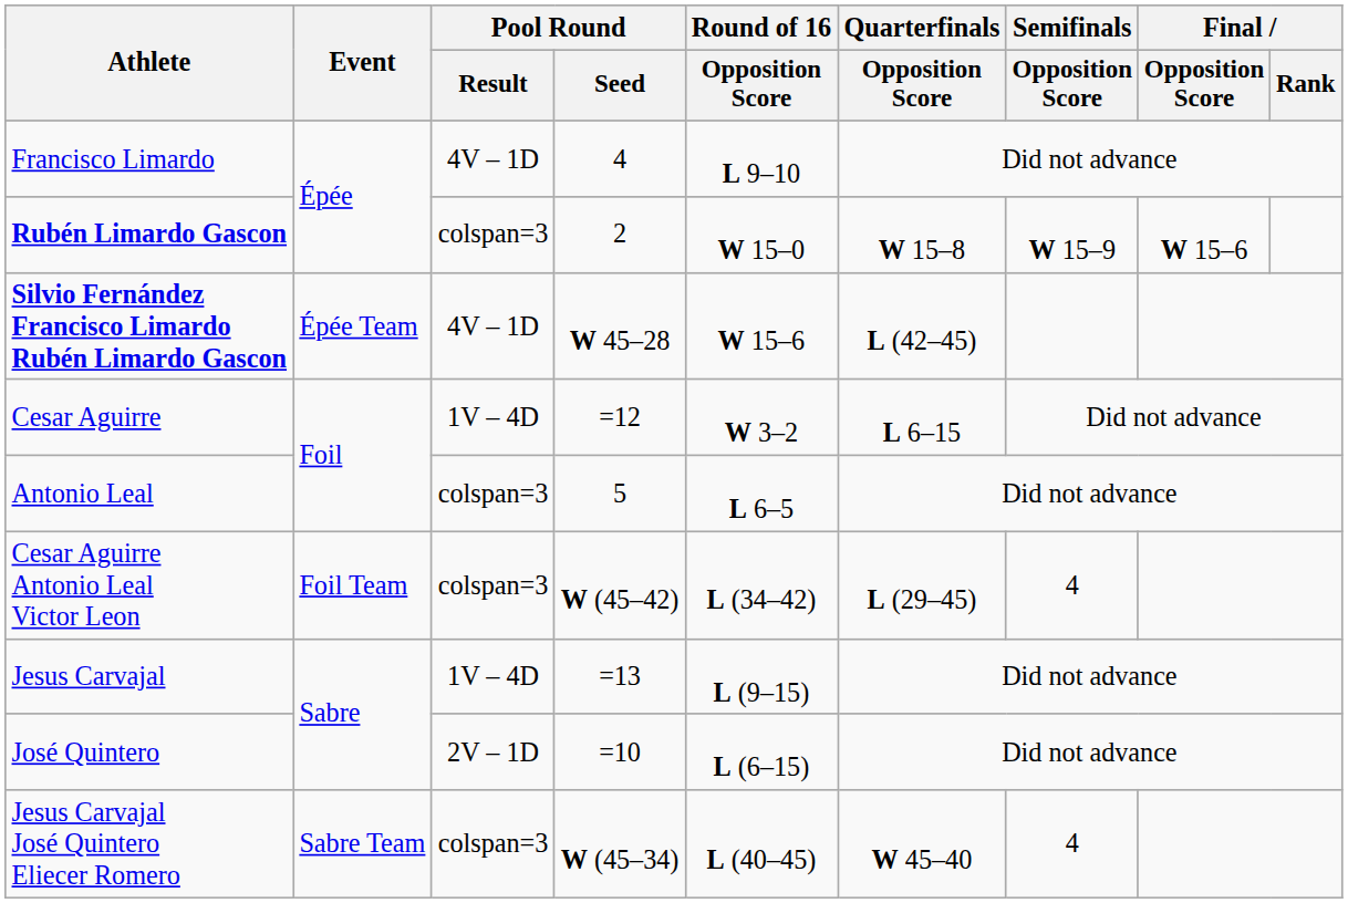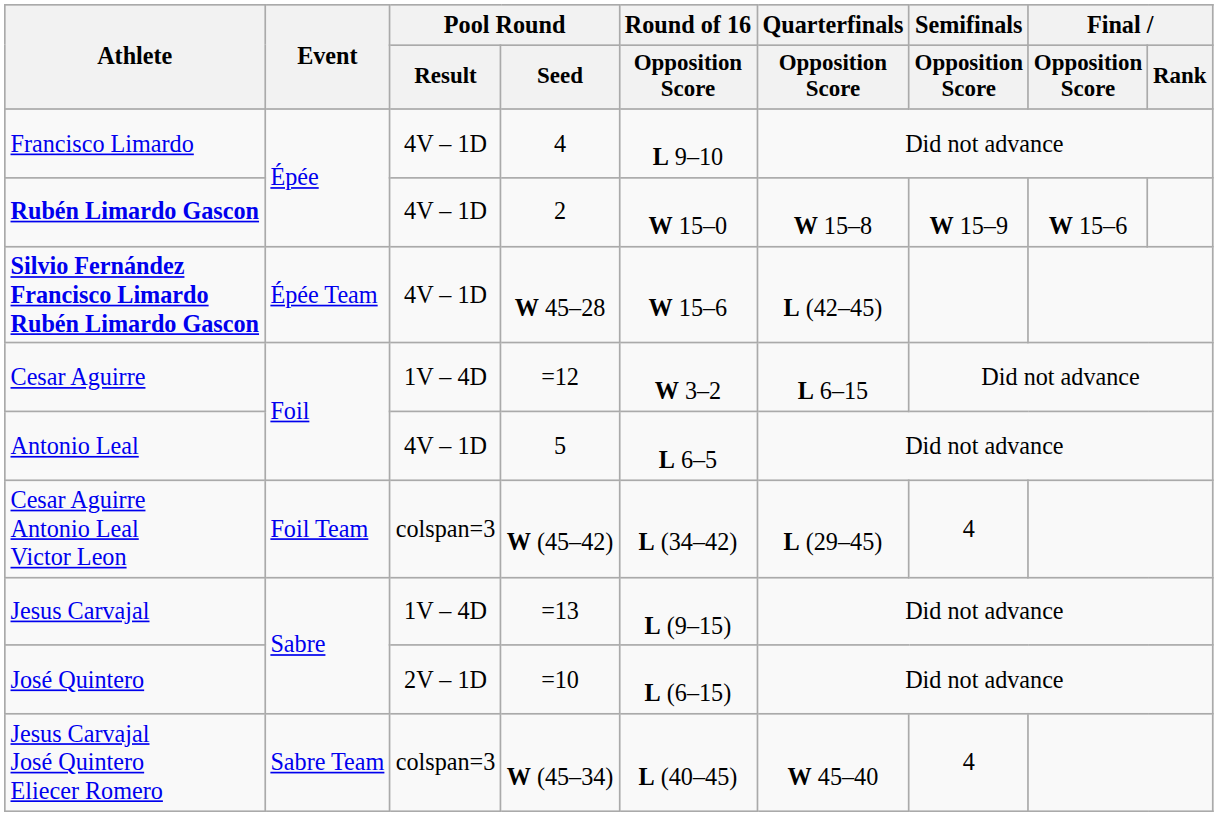Rubén Limardo Gascon | Pool Round / Result: colspan=3 -> 4V – 1D
Antonio Leal | Pool Round / Result: colspan=3 -> 4V – 1D
